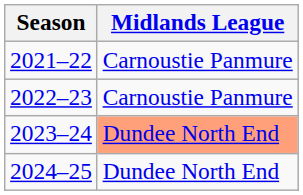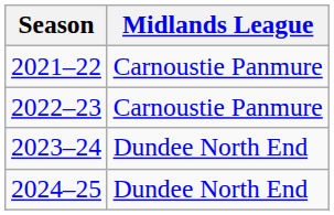2023–24 | Midlands League: lightsalmon background -> no background
